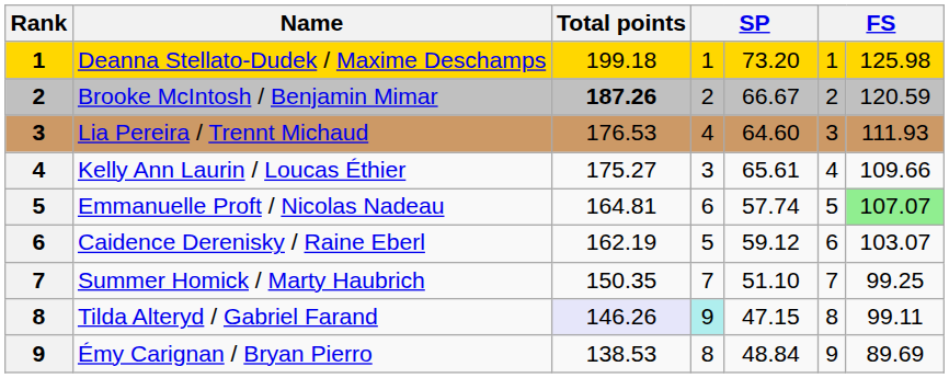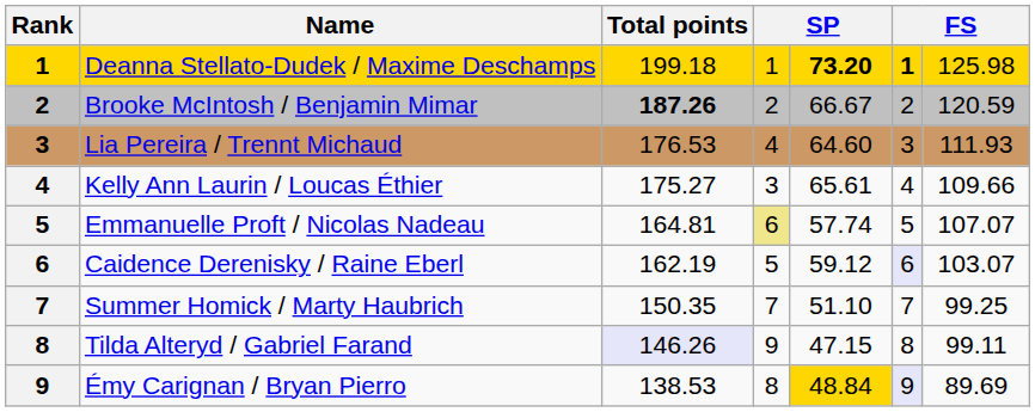Deanna Stellato-Dudek / Maxime Deschamps | column 5: normal -> bold
Deanna Stellato-Dudek / Maxime Deschamps | column 6: normal -> bold
Emmanuelle Proft / Nicolas Nadeau | column 4: no background -> khaki background
Emmanuelle Proft / Nicolas Nadeau | column 7: lightgreen background -> no background
Caidence Derenisky / Raine Eberl | column 6: no background -> lavender background
Tilda Alteryd / Gabriel Farand | column 4: paleturquoise background -> no background
Émy Carignan / Bryan Pierro | column 5: no background -> gold background
Émy Carignan / Bryan Pierro | column 6: no background -> lavender background
